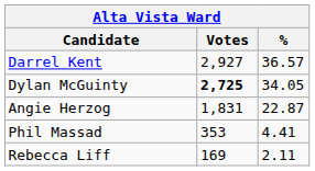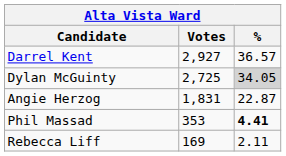Dylan McGuinty | Votes: bold -> normal
Dylan McGuinty | %: no background -> lightgrey background
Phil Massad | %: normal -> bold
